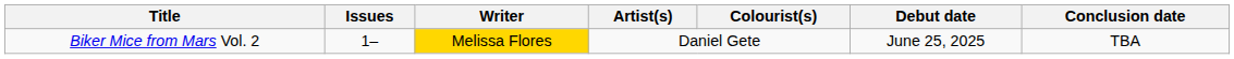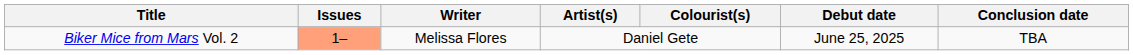Biker Mice from Mars Vol. 2 | Issues: no background -> lightsalmon background
Biker Mice from Mars Vol. 2 | Writer: gold background -> no background
